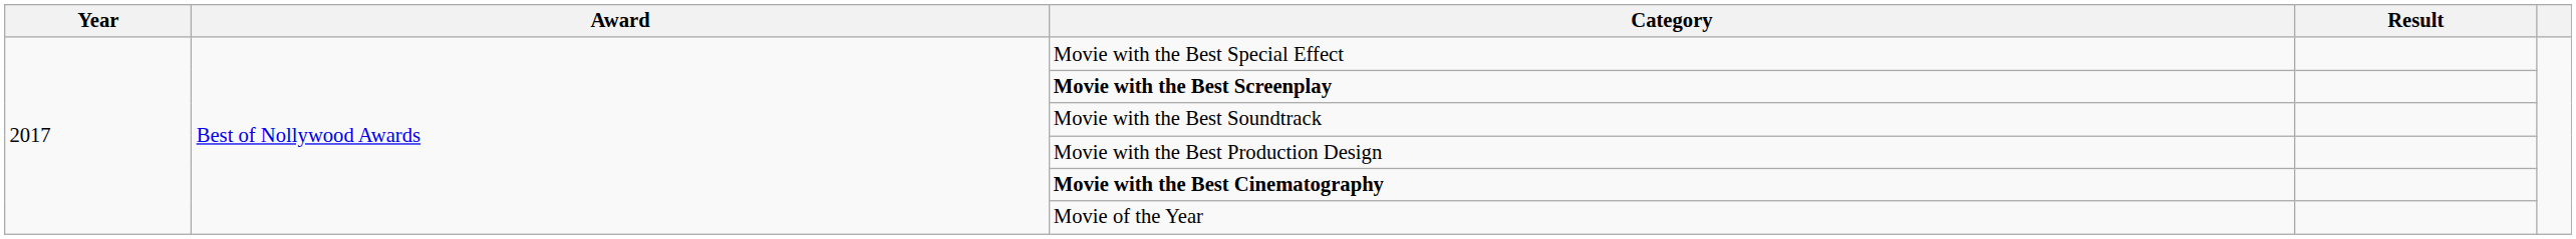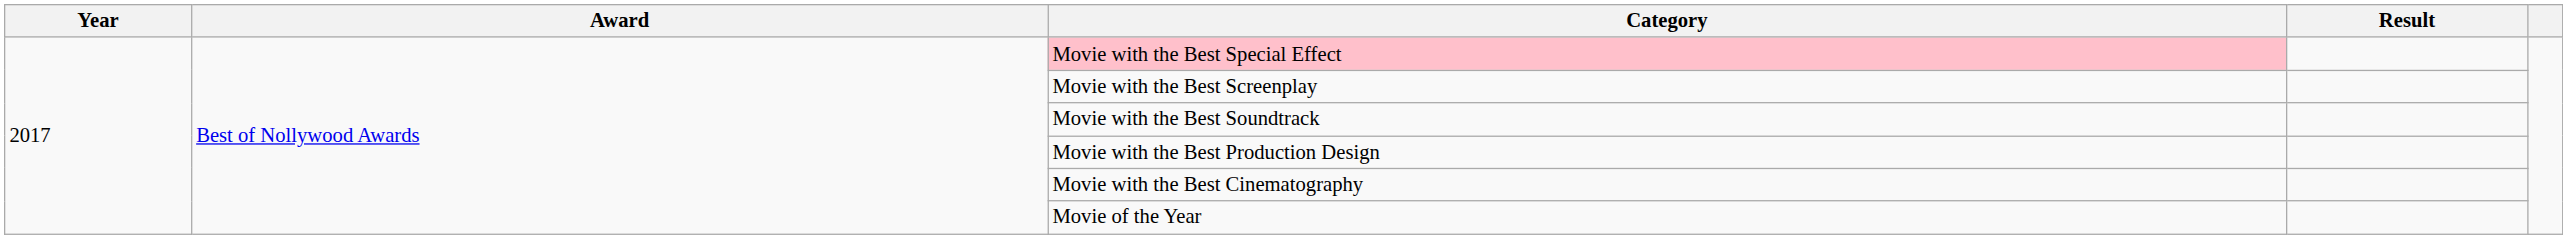Movie with the Best Special Effect | Category: no background -> pink background
Movie with the Best Screenplay | Category: bold -> normal
Movie with the Best Cinematography | Category: bold -> normal
